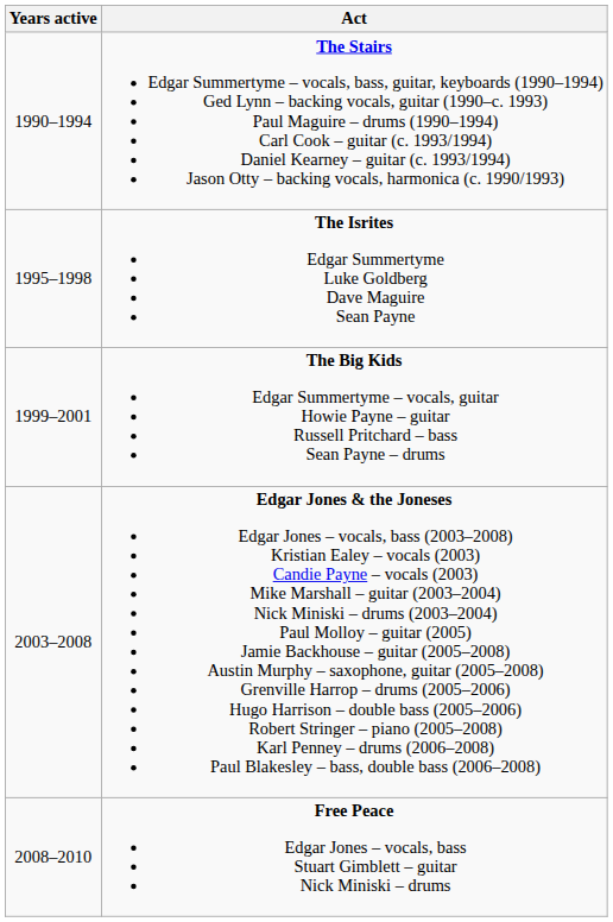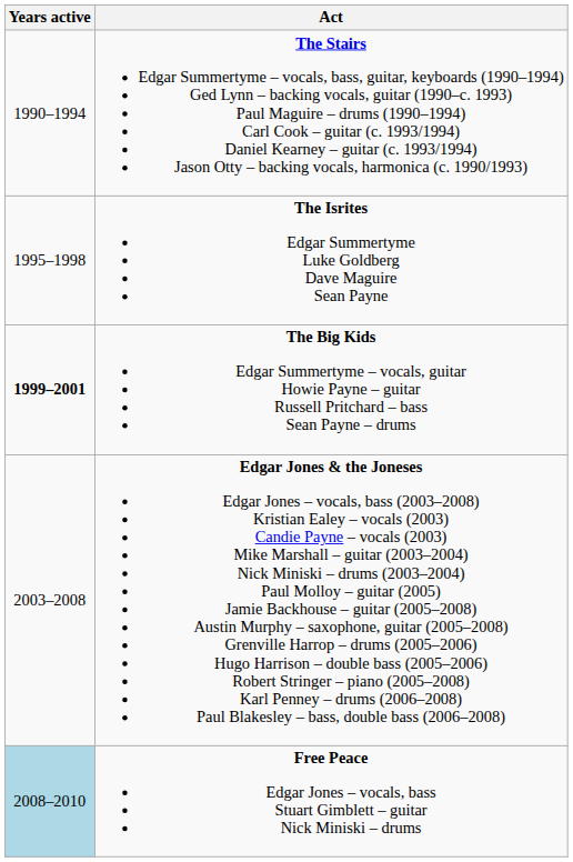row 4 | Years active: normal -> bold
row 6 | Years active: no background -> lightblue background
